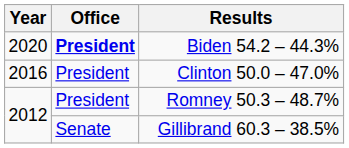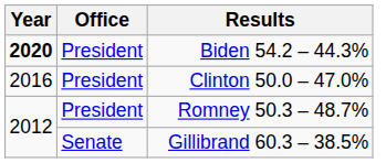Biden 54.2 – 44.3% | Year: normal -> bold
Biden 54.2 – 44.3% | Office: bold -> normal
